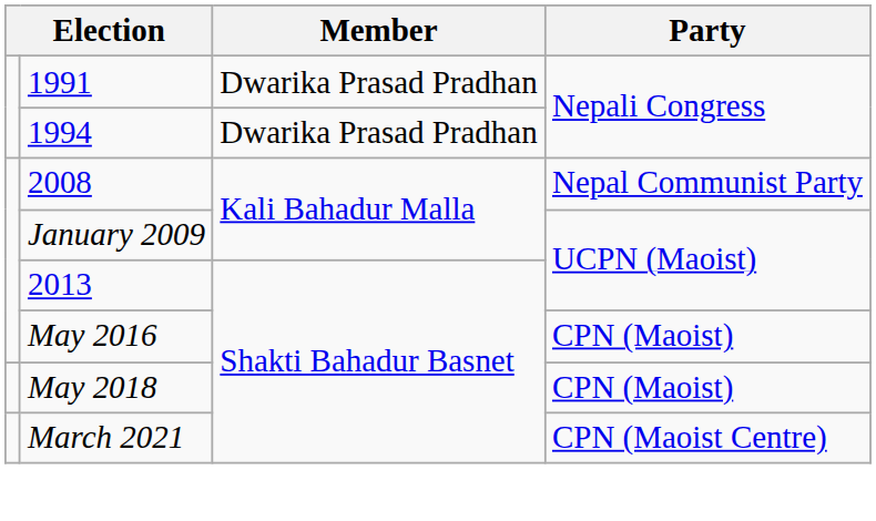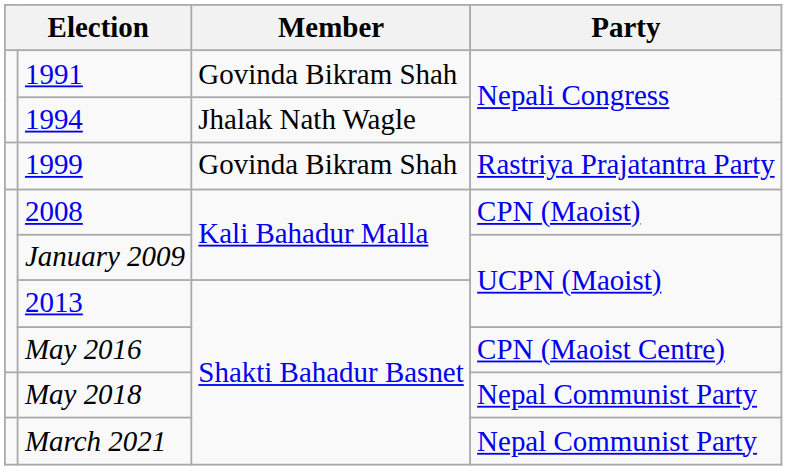1991 | Member: Dwarika Prasad Pradhan -> Govinda Bikram Shah
1994 | Member: Dwarika Prasad Pradhan -> Jhalak Nath Wagle
+ row: 1999 | Govinda Bikram Shah | Rastriya Prajatantra Party
2008 | Party: Nepal Communist Party -> CPN (Maoist)
May 2016 | Party: CPN (Maoist) -> CPN (Maoist Centre)
May 2018 | Party: CPN (Maoist) -> Nepal Communist Party
March 2021 | Party: CPN (Maoist Centre) -> Nepal Communist Party
